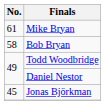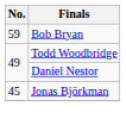- row: 61 | Mike Bryan
Bob Bryan | No.: 58 -> 59
